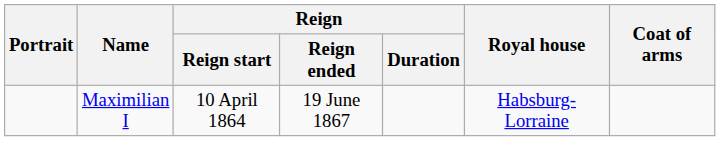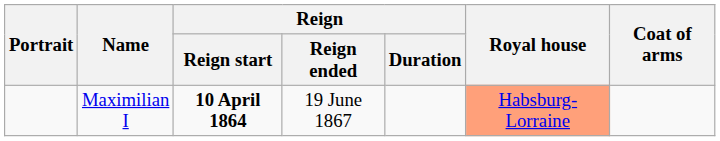Maximilian I | Reign / Reign start: normal -> bold
Maximilian I | Royal house: no background -> lightsalmon background
